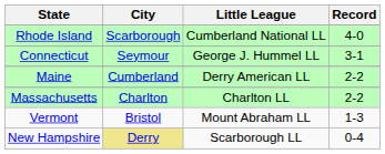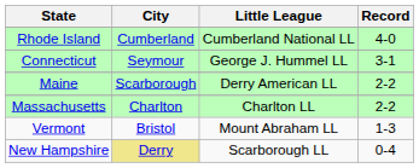Rhode Island | City: Scarborough -> Cumberland
Maine | City: Cumberland -> Scarborough
